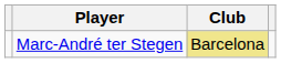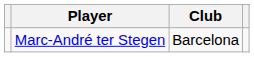Marc-André ter Stegen | Club: khaki background -> no background
